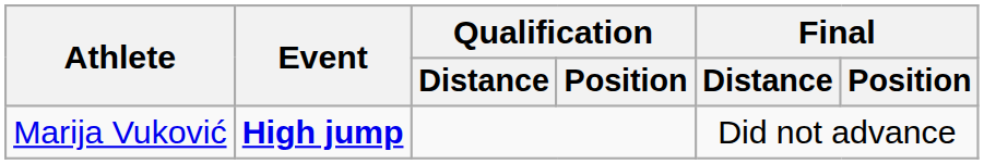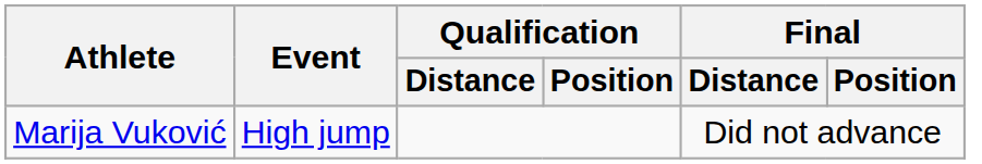Marija Vuković | Event: bold -> normal
